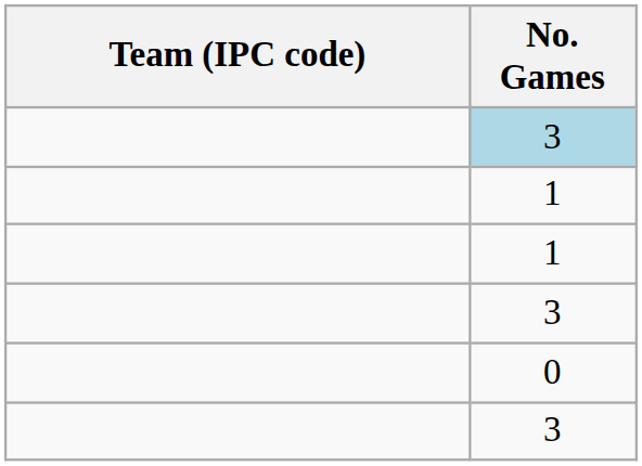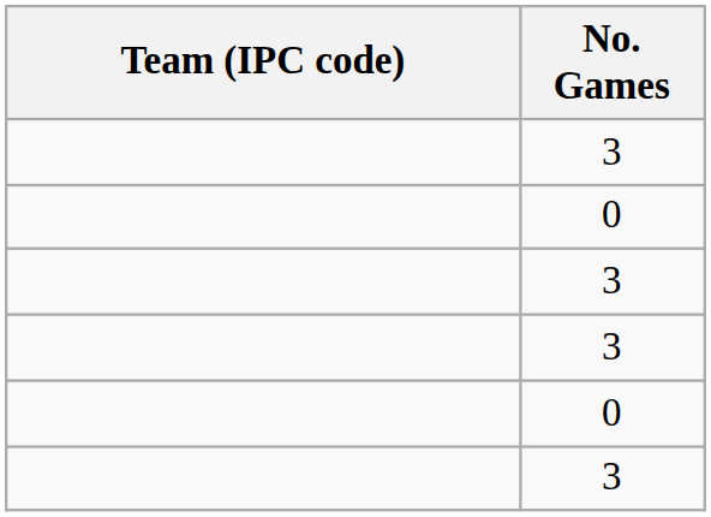row 2 | No. Games: lightblue background -> no background
row 3 | No. Games: 1 -> 0
row 4 | No. Games: 1 -> 3
